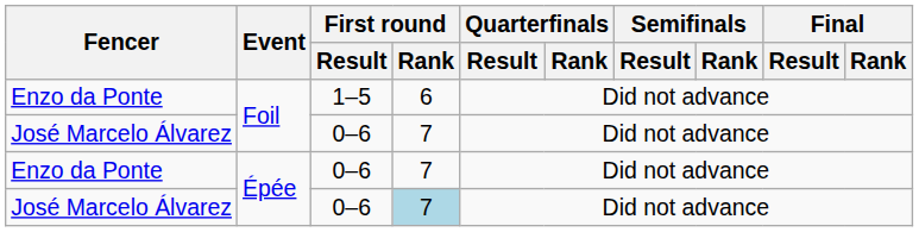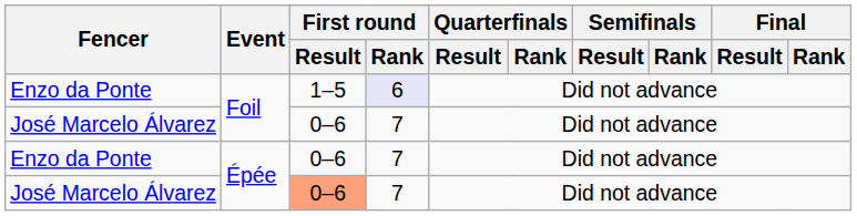Enzo da Ponte / Foil | First round / Rank: no background -> lavender background
José Marcelo Álvarez / Épée | First round / Result: no background -> lightsalmon background
José Marcelo Álvarez / Épée | First round / Rank: lightblue background -> no background
